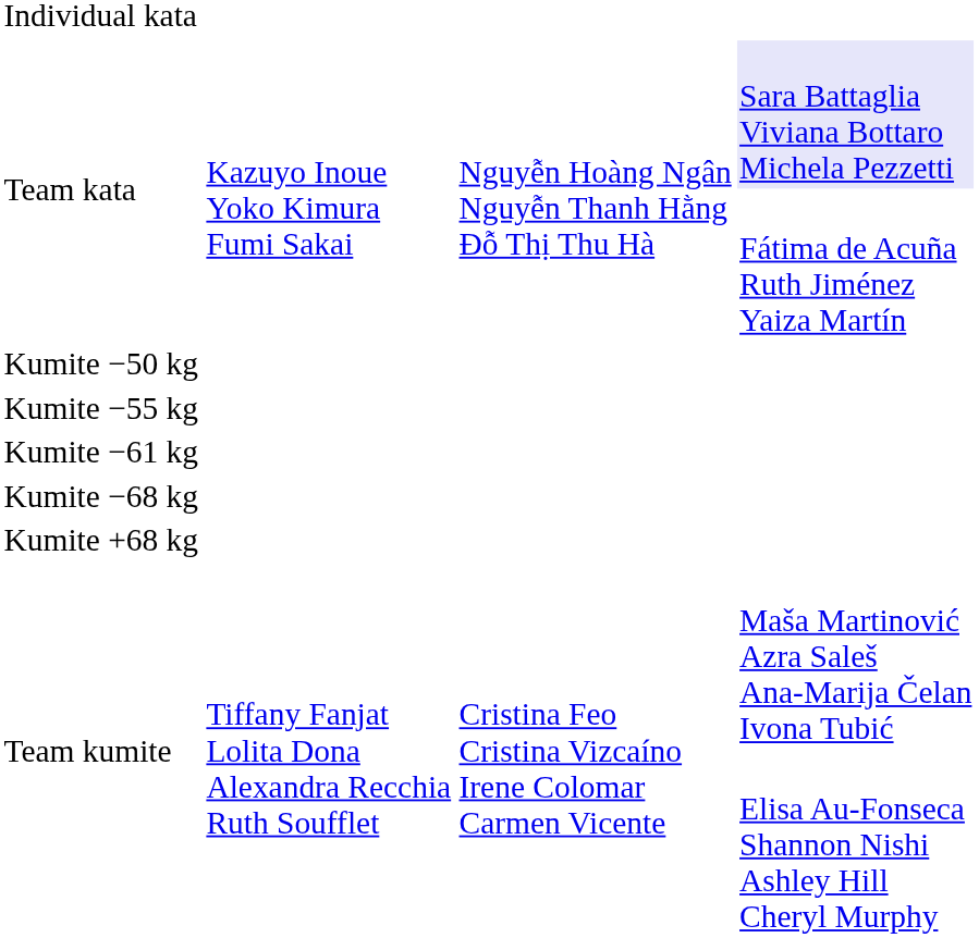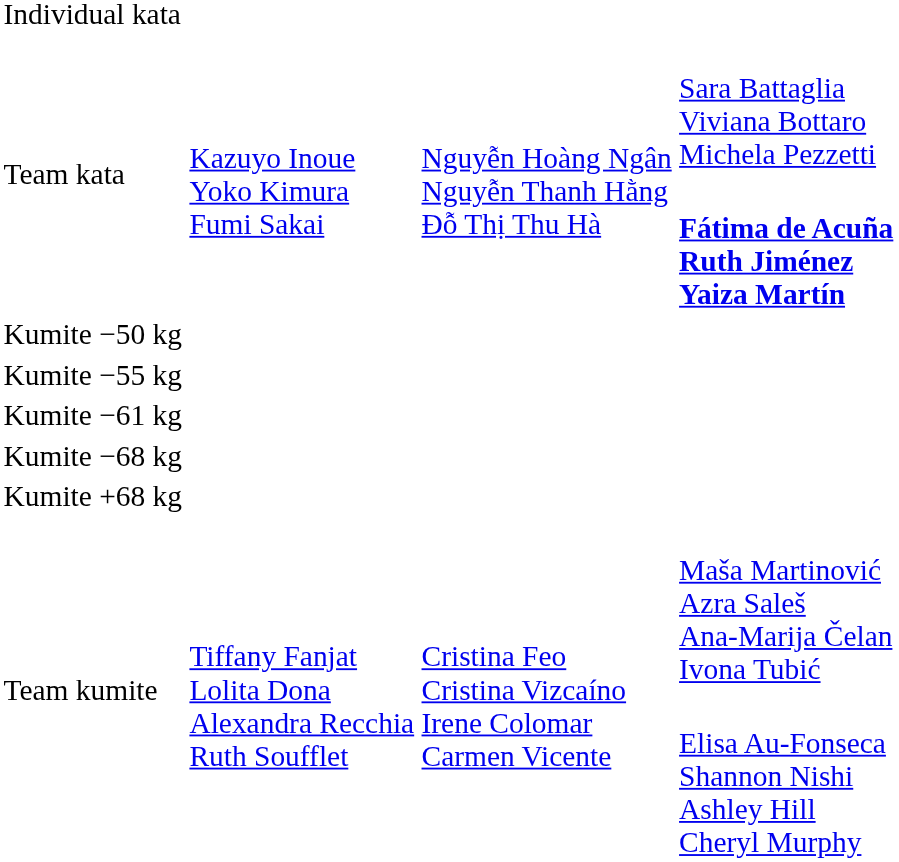Team kata / Sara Battaglia Viviana Bottaro Michela Pezzetti | column 4: lavender background -> no background
Team kata / Fátima de Acuña Ruth Jiménez Yaiza Martín | column 4: normal -> bold
